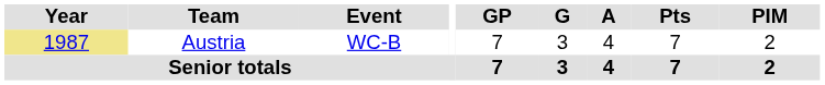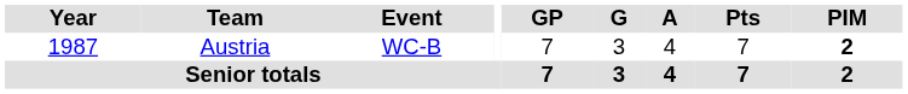Austria | Year: khaki background -> no background
Austria | PIM: normal -> bold
